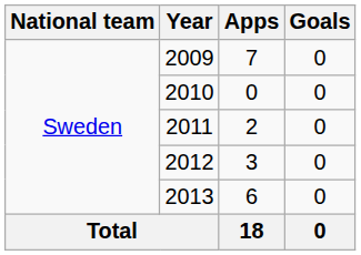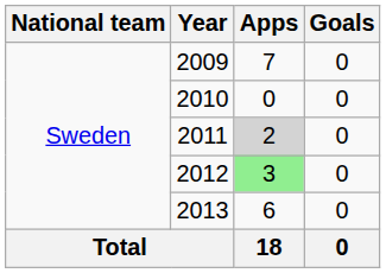2011 | Apps: no background -> lightgrey background
2012 | Apps: no background -> lightgreen background
